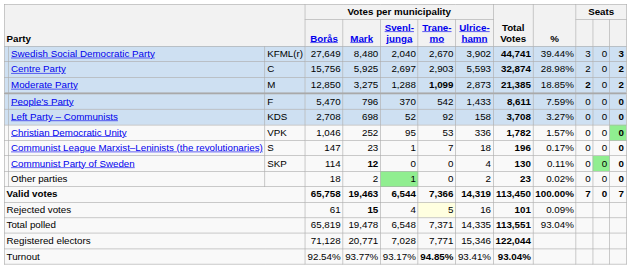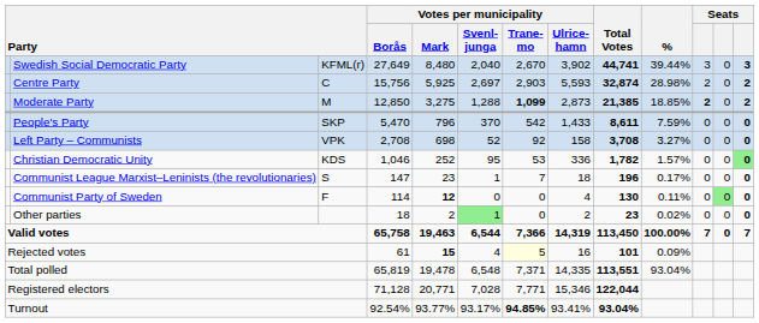People's Party | column 3: F -> SKP
Left Party – Communists | column 3: KDS -> VPK
Christian Democratic Unity | column 3: VPK -> KDS
Communist Party of Sweden | column 3: SKP -> F
